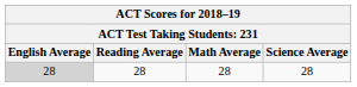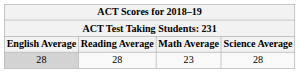row 4 | Math Average: 28 -> 23
